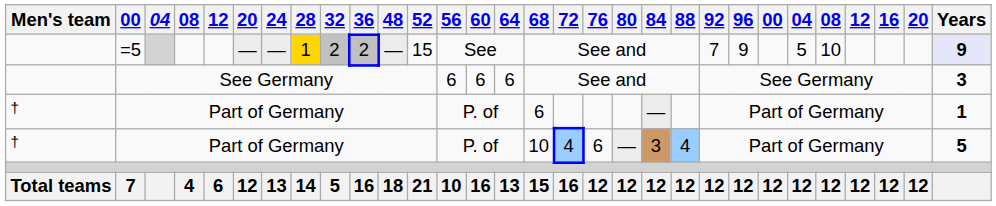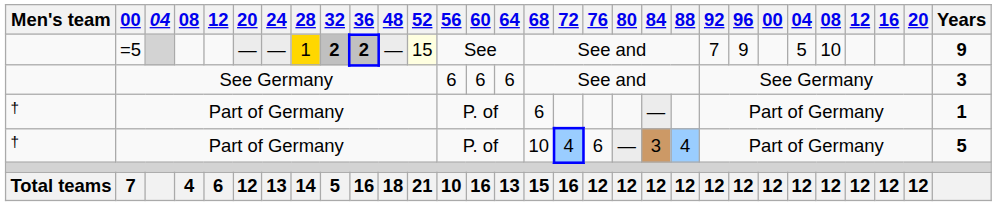=5 | 32: normal -> bold
=5 | 36: normal -> bold
=5 | 52: no background -> lightyellow background
=5 | Years: lavender background -> no background
